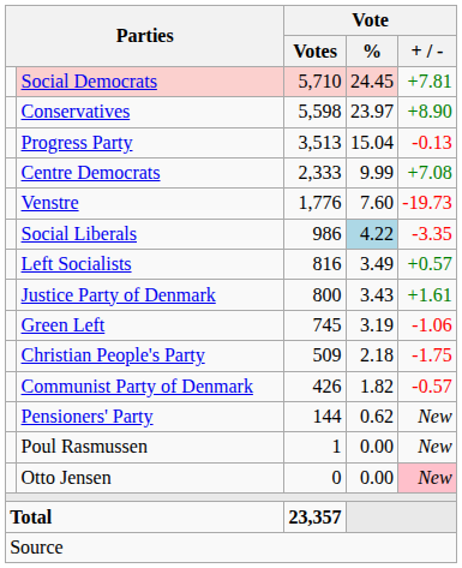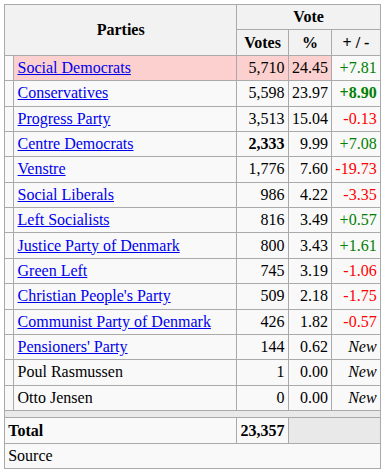Conservatives | Vote / + / -: normal -> bold
Centre Democrats | Vote / Votes: normal -> bold
Social Liberals | Vote / %: lightblue background -> no background
Otto Jensen | Vote / + / -: pink background -> no background
